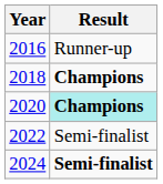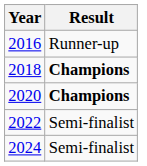2020 | Result: paleturquoise background -> no background
2024 | Result: bold -> normal
